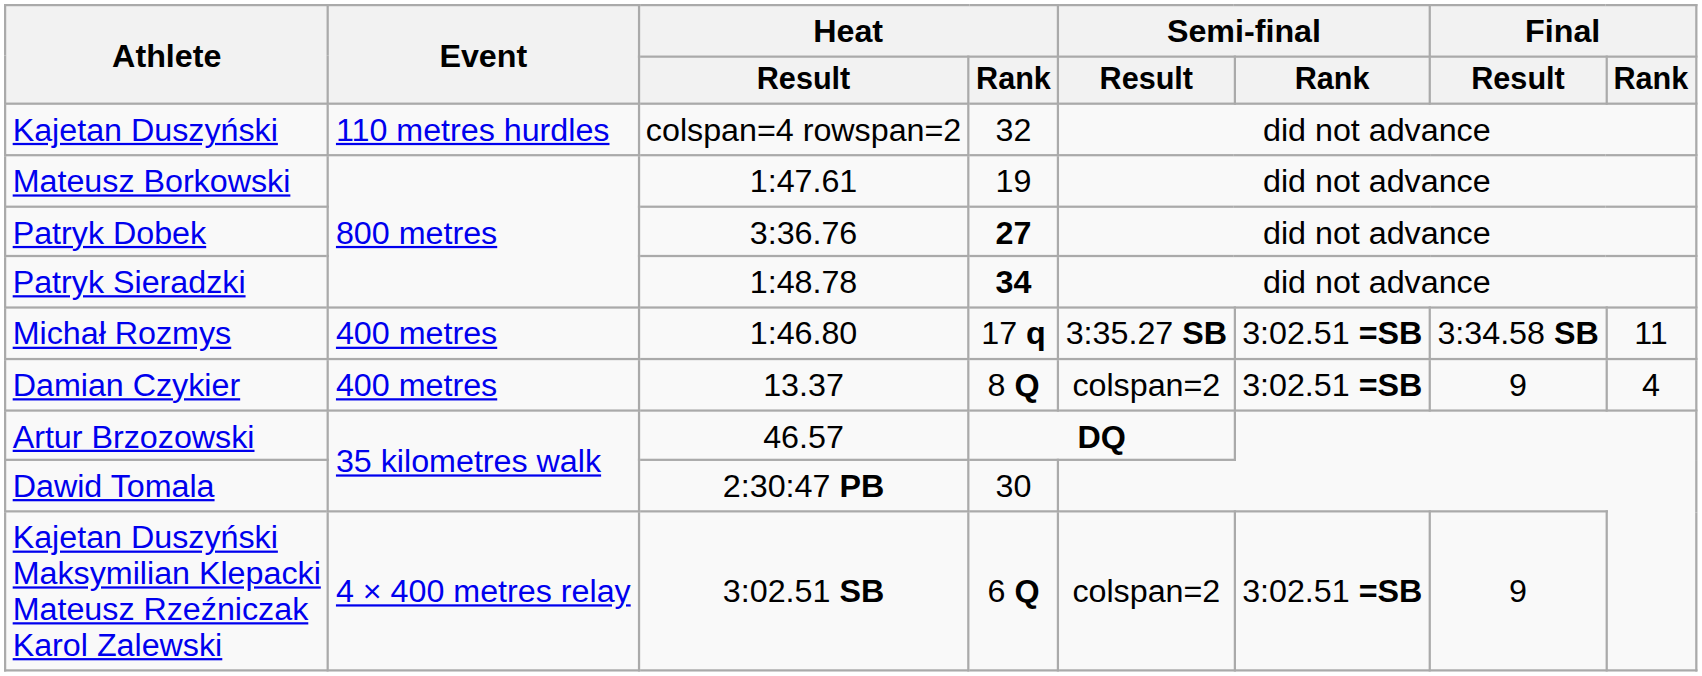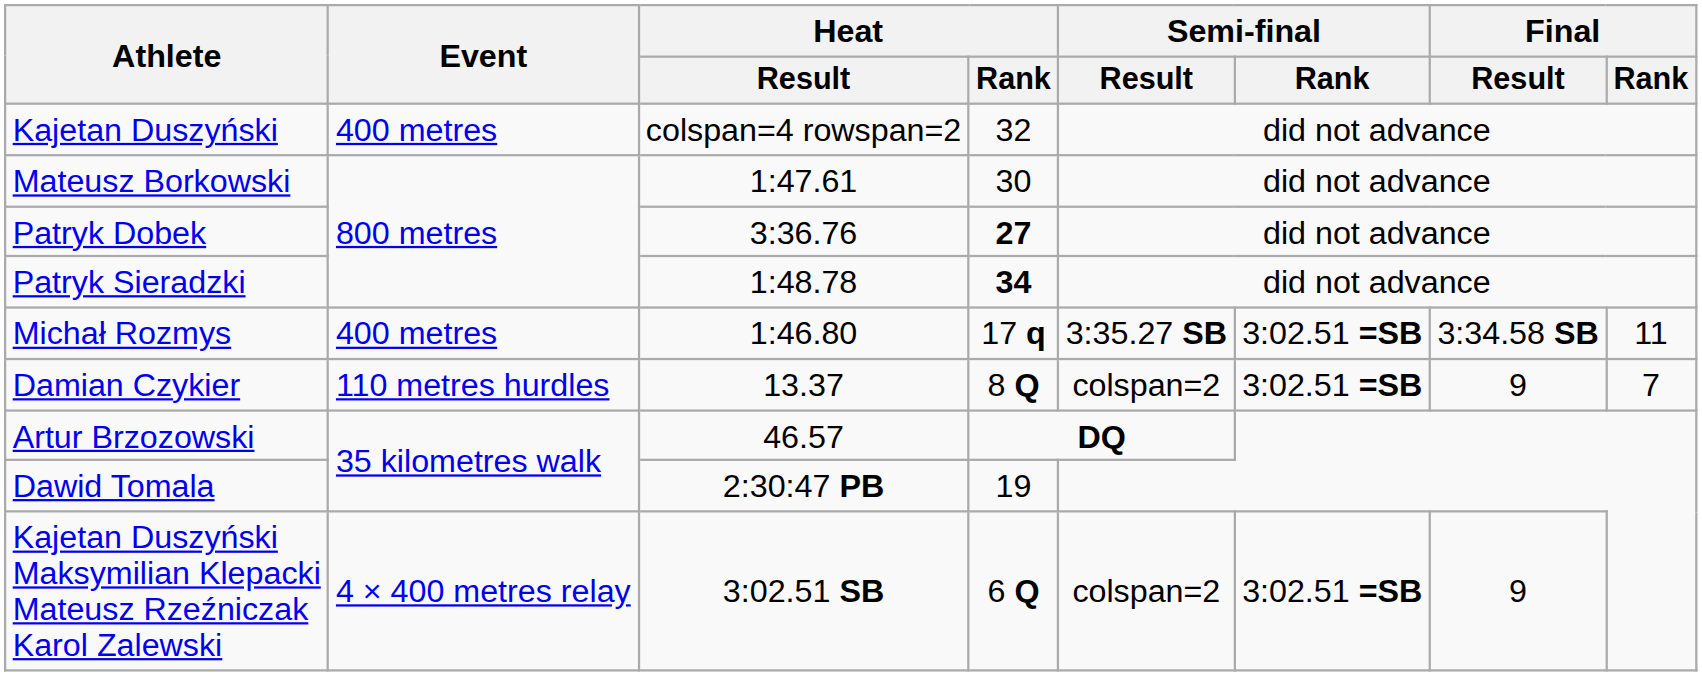Kajetan Duszyński | Event: 110 metres hurdles -> 400 metres
Mateusz Borkowski | Heat / Rank: 19 -> 30
Damian Czykier | Event: 400 metres -> 110 metres hurdles
Damian Czykier | Final / Rank: 4 -> 7
Dawid Tomala | Heat / Rank: 30 -> 19
